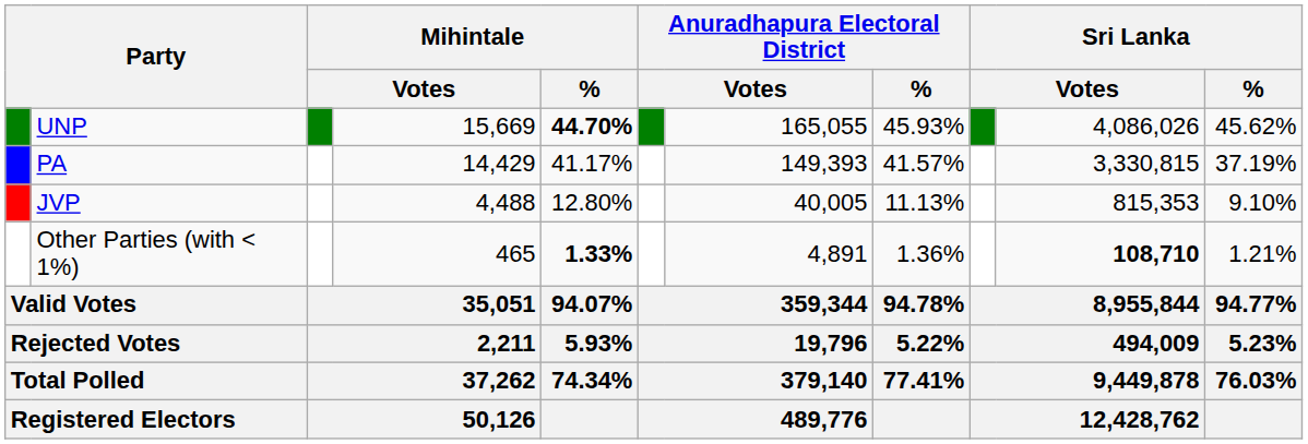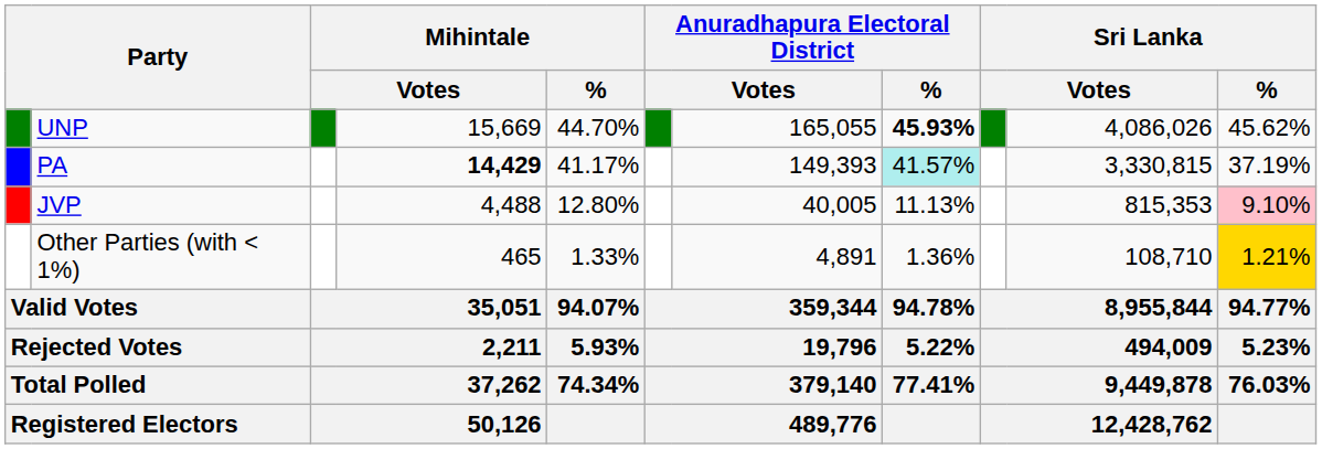UNP | Mihintale / %: bold -> normal
UNP | Anuradhapura Electoral District / %: normal -> bold
PA | column 4: normal -> bold
PA | Anuradhapura Electoral District / %: no background -> paleturquoise background
JVP | Sri Lanka / %: no background -> pink background
Other Parties (with < 1%) | Mihintale / %: bold -> normal
Other Parties (with < 1%) | column 10: bold -> normal
Other Parties (with < 1%) | Sri Lanka / %: no background -> gold background
